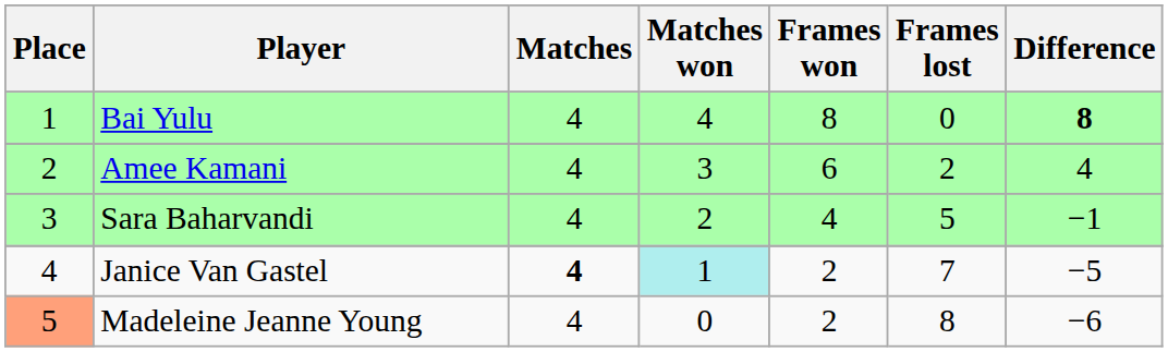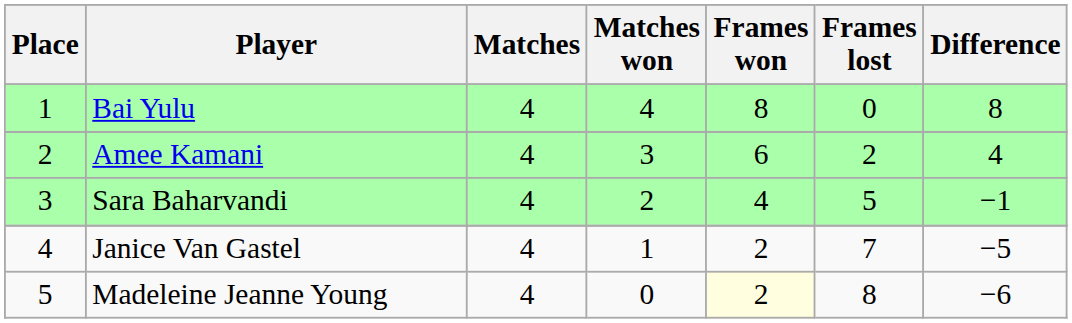Bai Yulu | Difference: bold -> normal
Janice Van Gastel | Matches: bold -> normal
Janice Van Gastel | Matches won: paleturquoise background -> no background
Madeleine Jeanne Young | Place: lightsalmon background -> no background
Madeleine Jeanne Young | Frames won: no background -> lightyellow background
